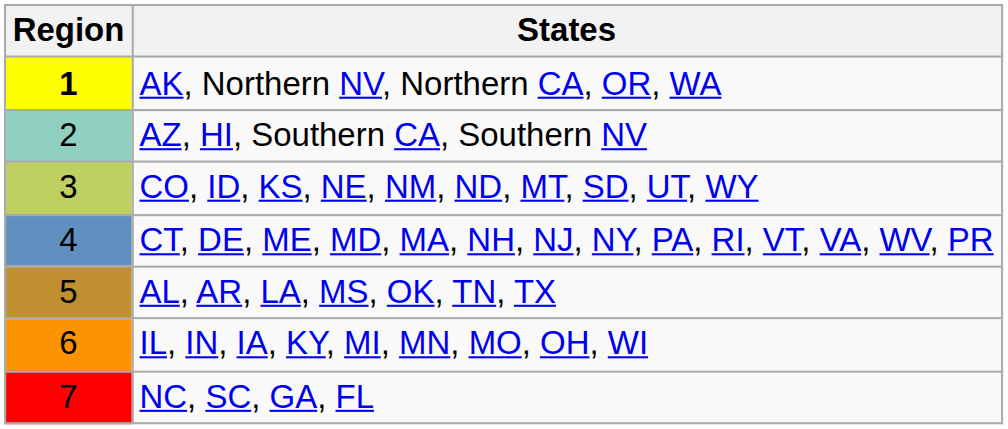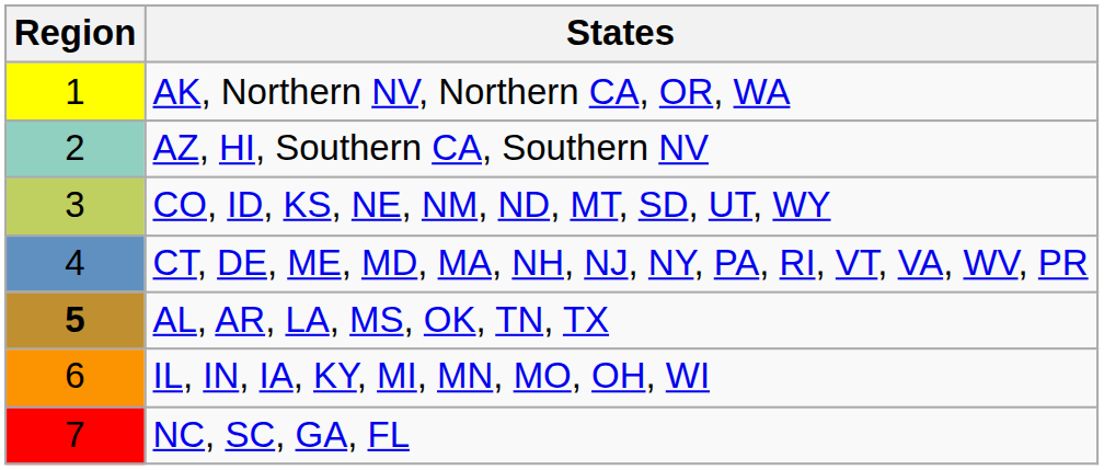AK, Northern NV, Northern CA, OR, WA | Region: bold -> normal
AL, AR, LA, MS, OK, TN, TX | Region: normal -> bold
